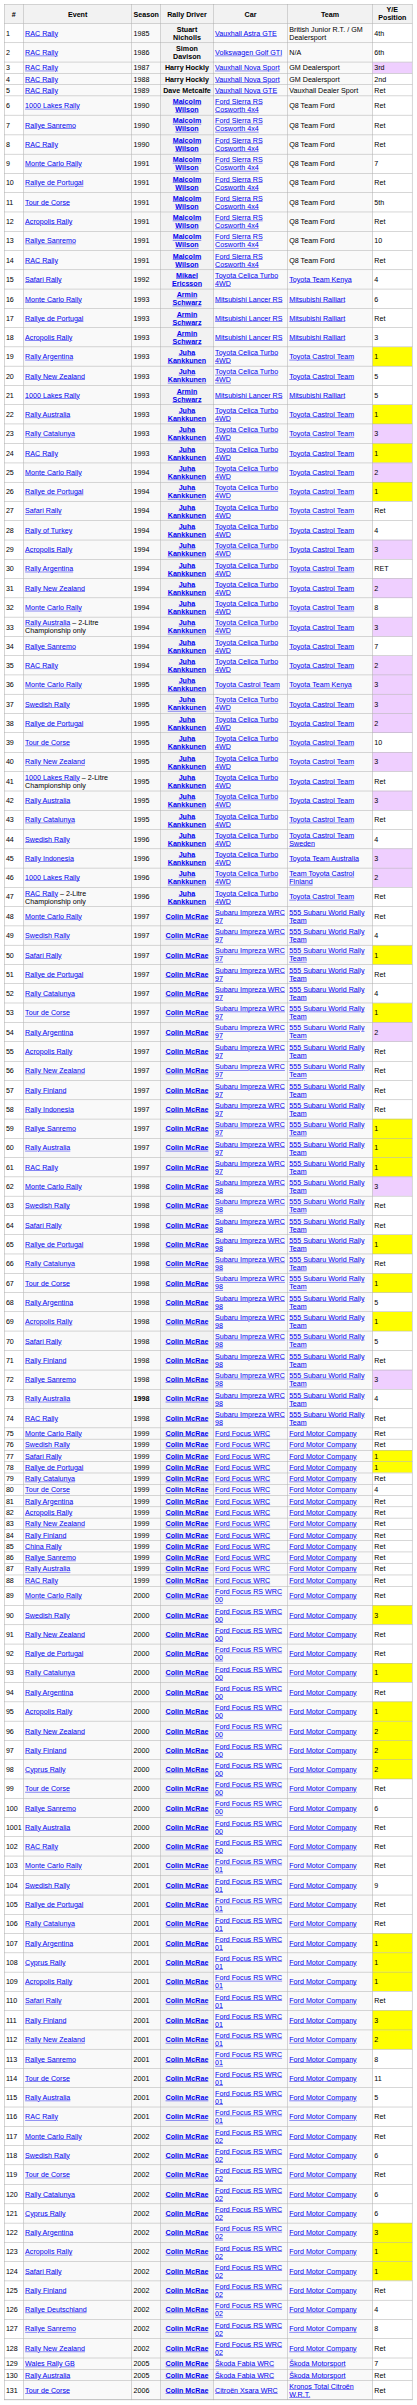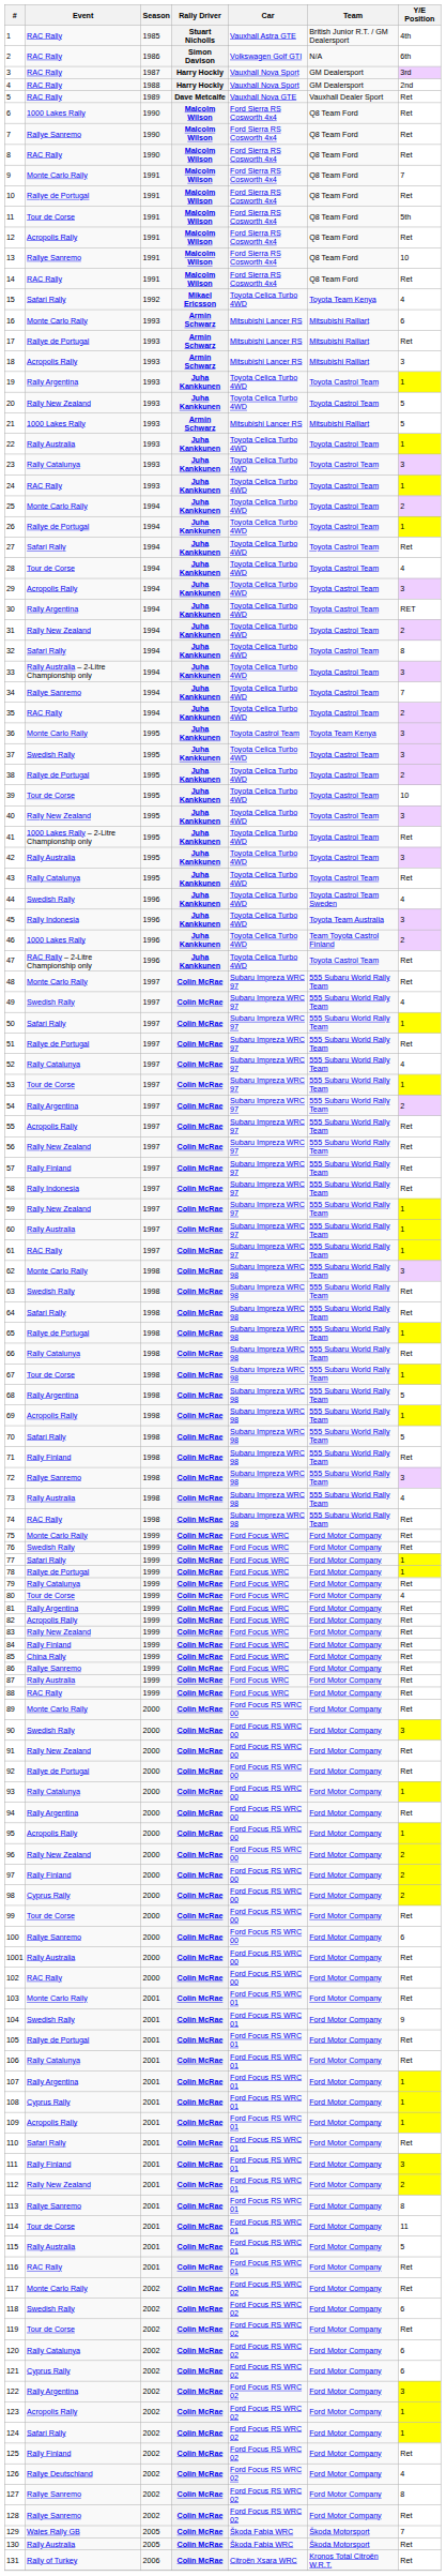28 | Event: Rally of Turkey -> Tour de Corse
32 | Event: Monte Carlo Rally -> Safari Rally
59 | Event: Rallye Sanremo -> Rally New Zealand
73 | Season: bold -> normal
128 | Event: Rally New Zealand -> Rallye Sanremo
131 | Event: Tour de Corse -> Rally of Turkey
